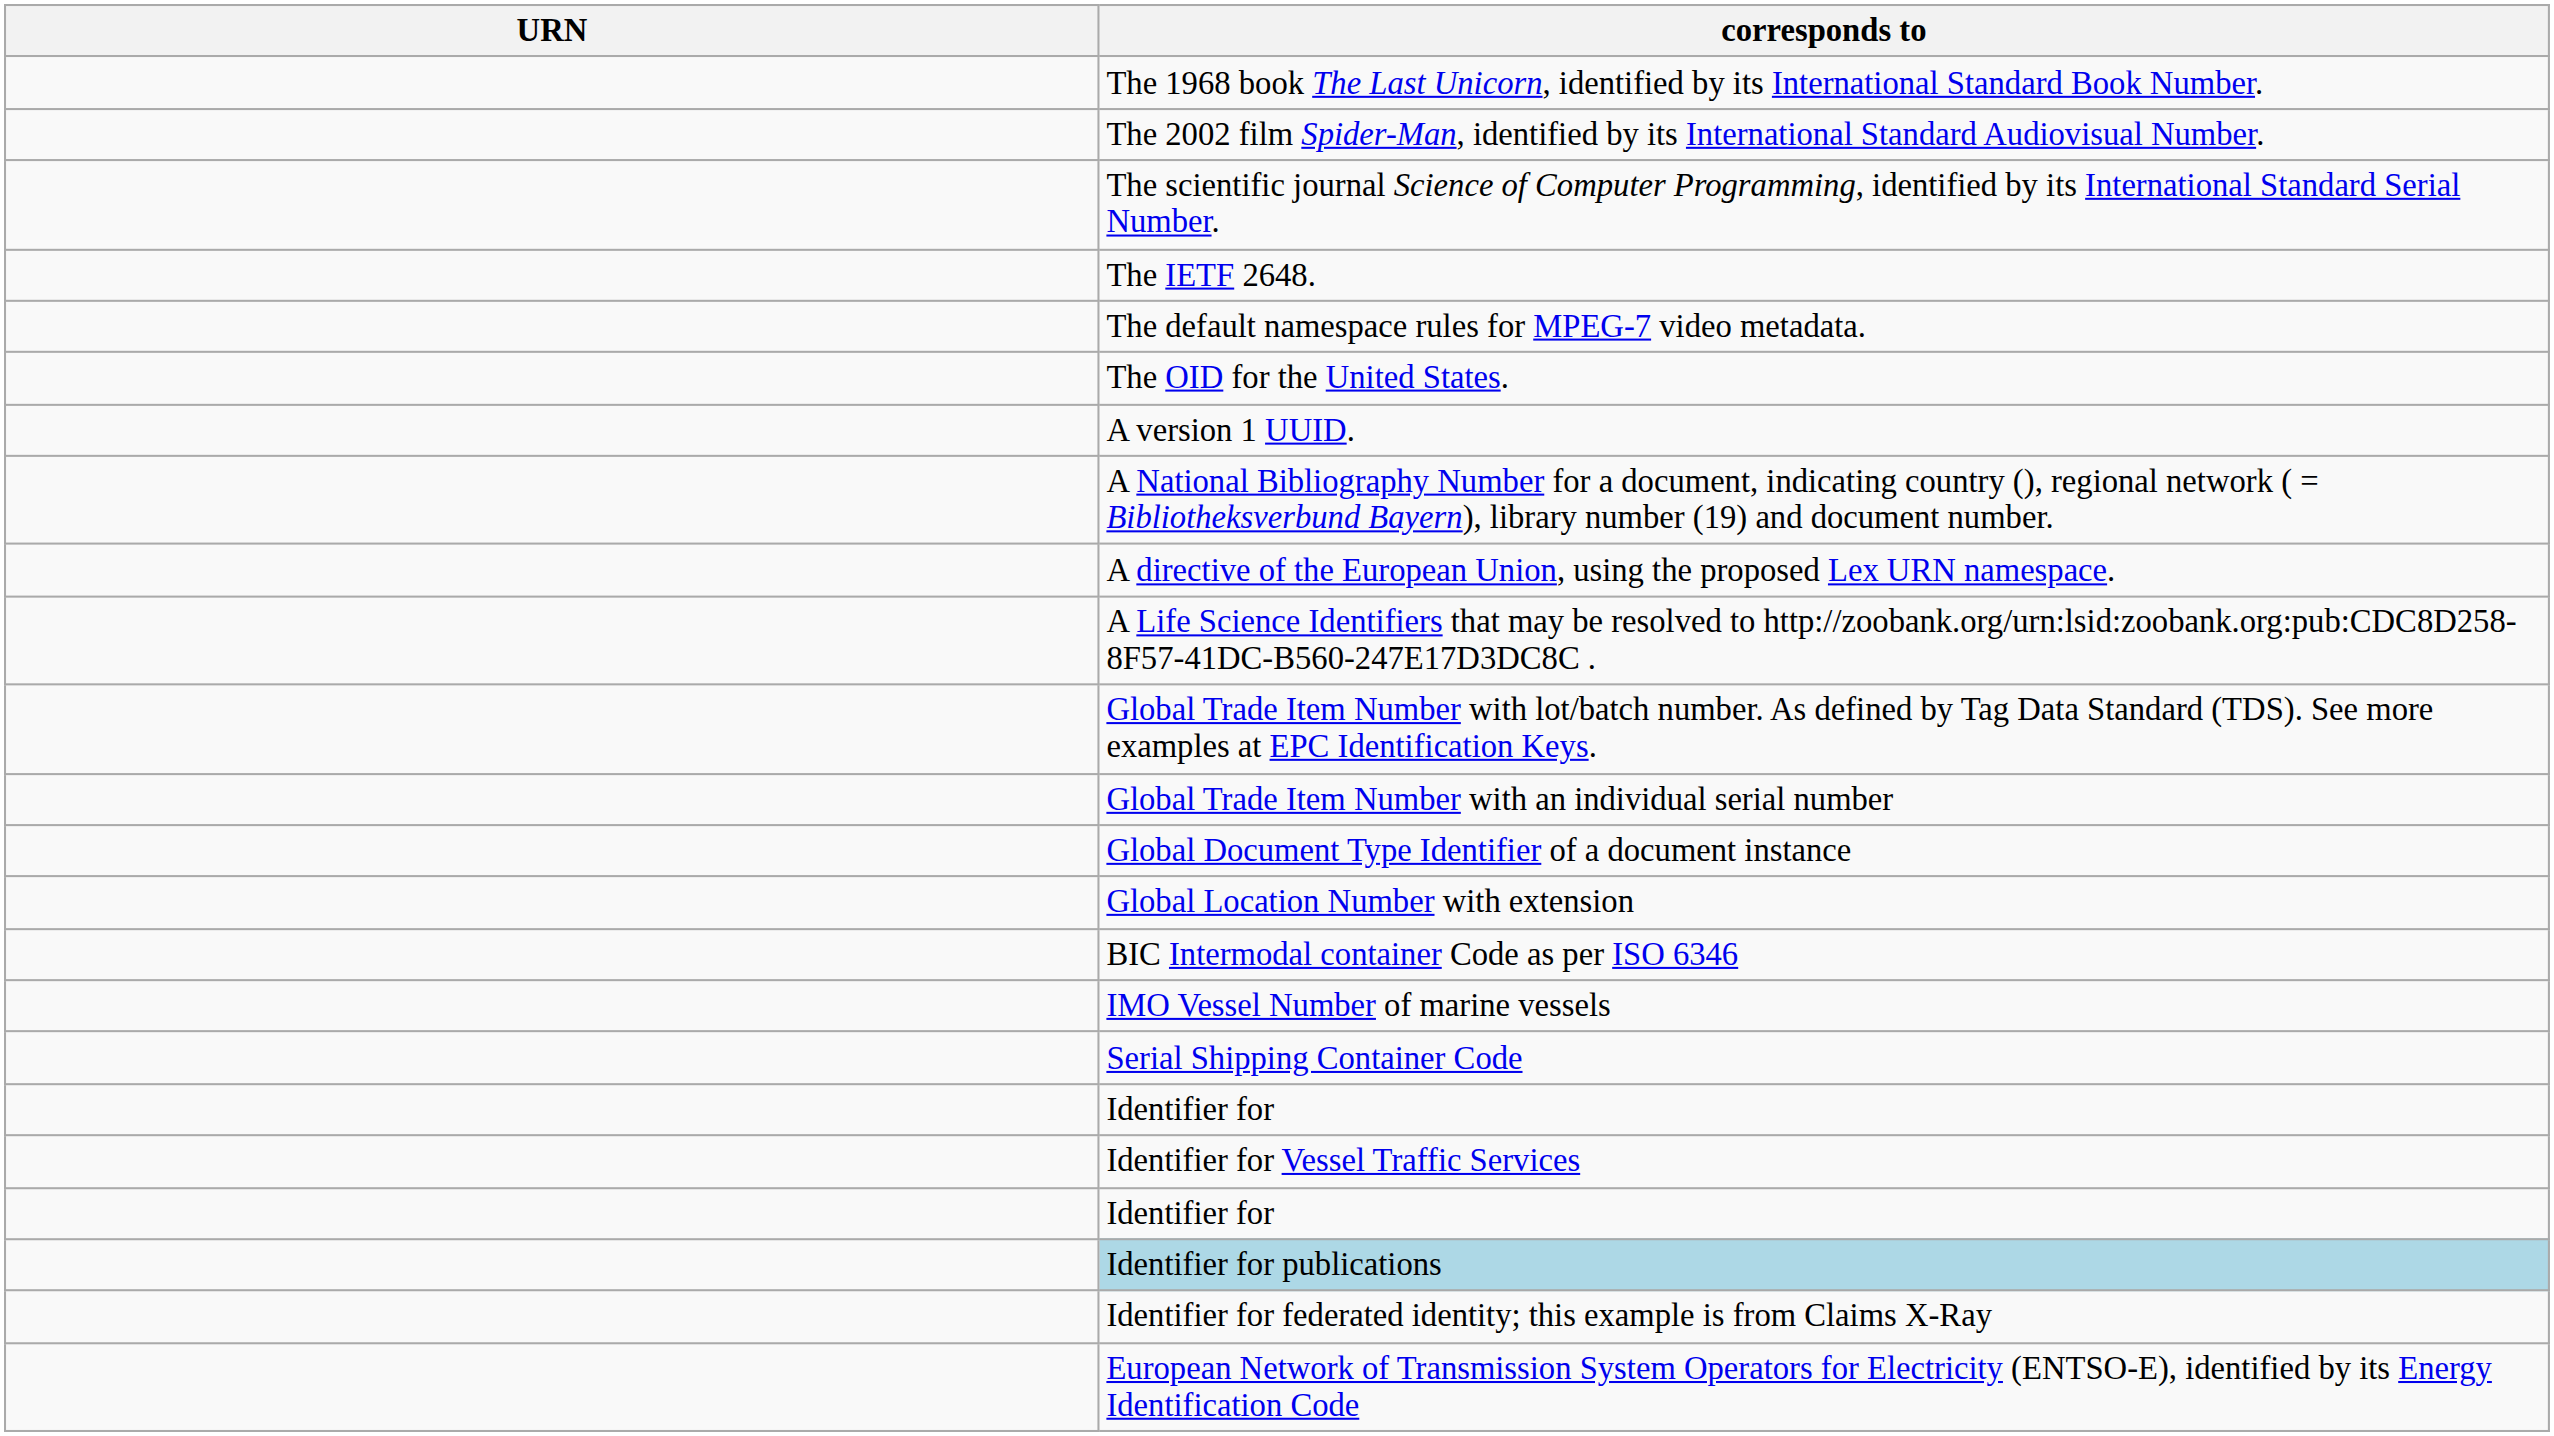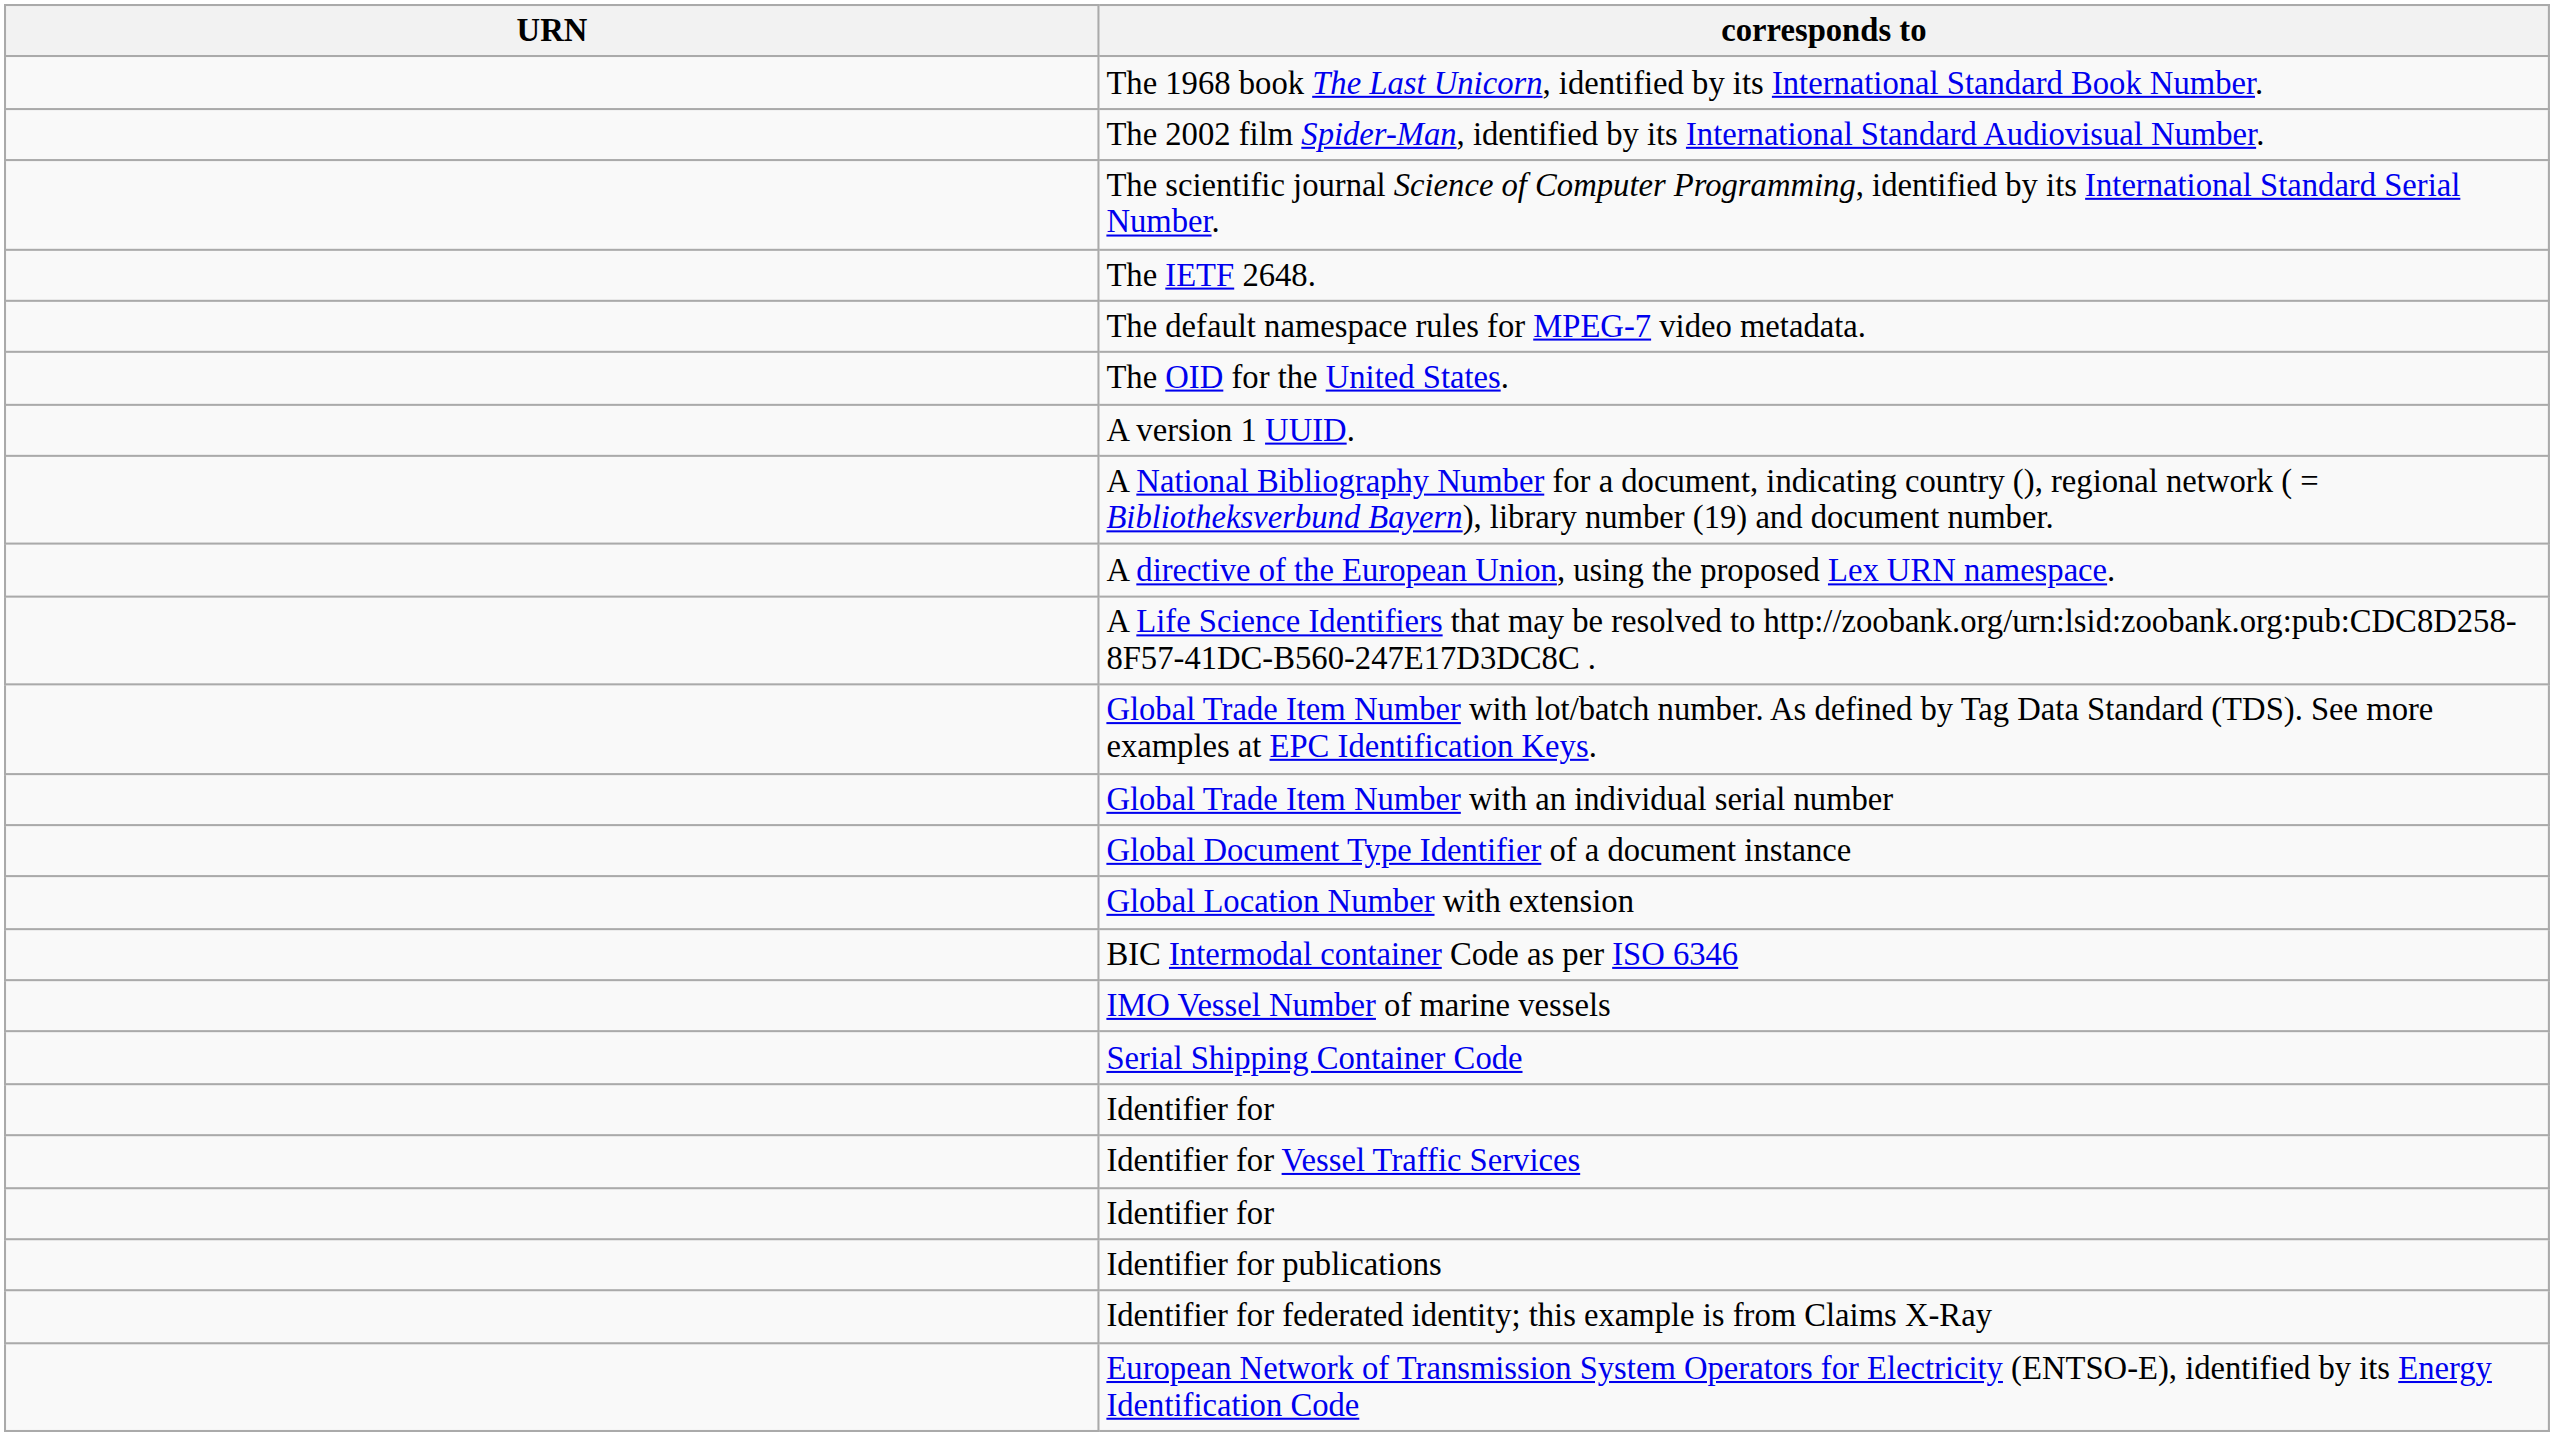row 22 | corresponds to: lightblue background -> no background
